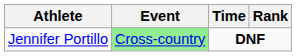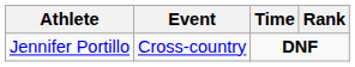Jennifer Portillo | Event: lightgreen background -> no background
